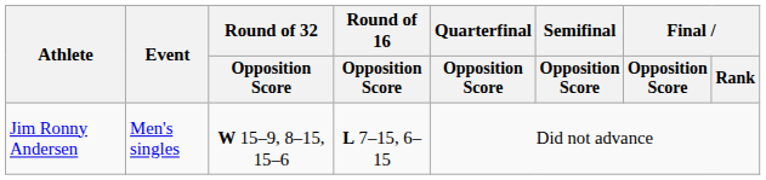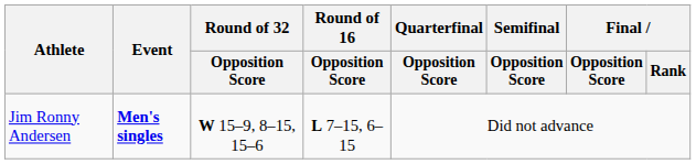Jim Ronny Andersen | Event: normal -> bold
